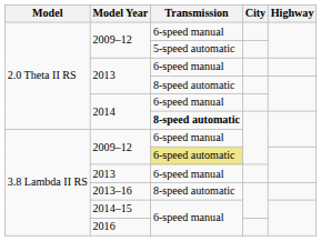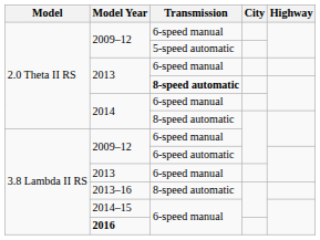2013 / 8-speed automatic | Transmission: normal -> bold
2014 / 8-speed automatic | Transmission: bold -> normal
2009–12 / 6-speed automatic | Transmission: khaki background -> no background
2016 | Model Year: normal -> bold
